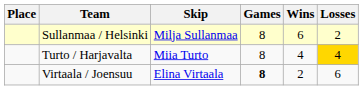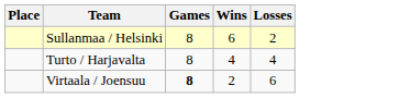- column: Skip | Milja Sullanmaa | Miia Turto | Elina Virtaala
Turto / Harjavalta | Losses: gold background -> no background
